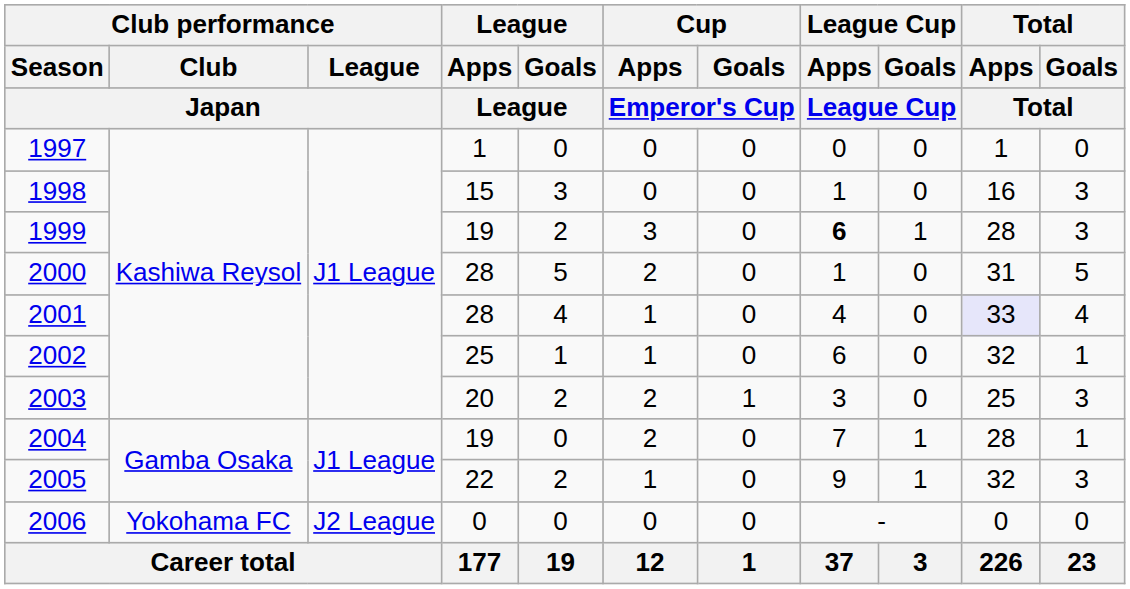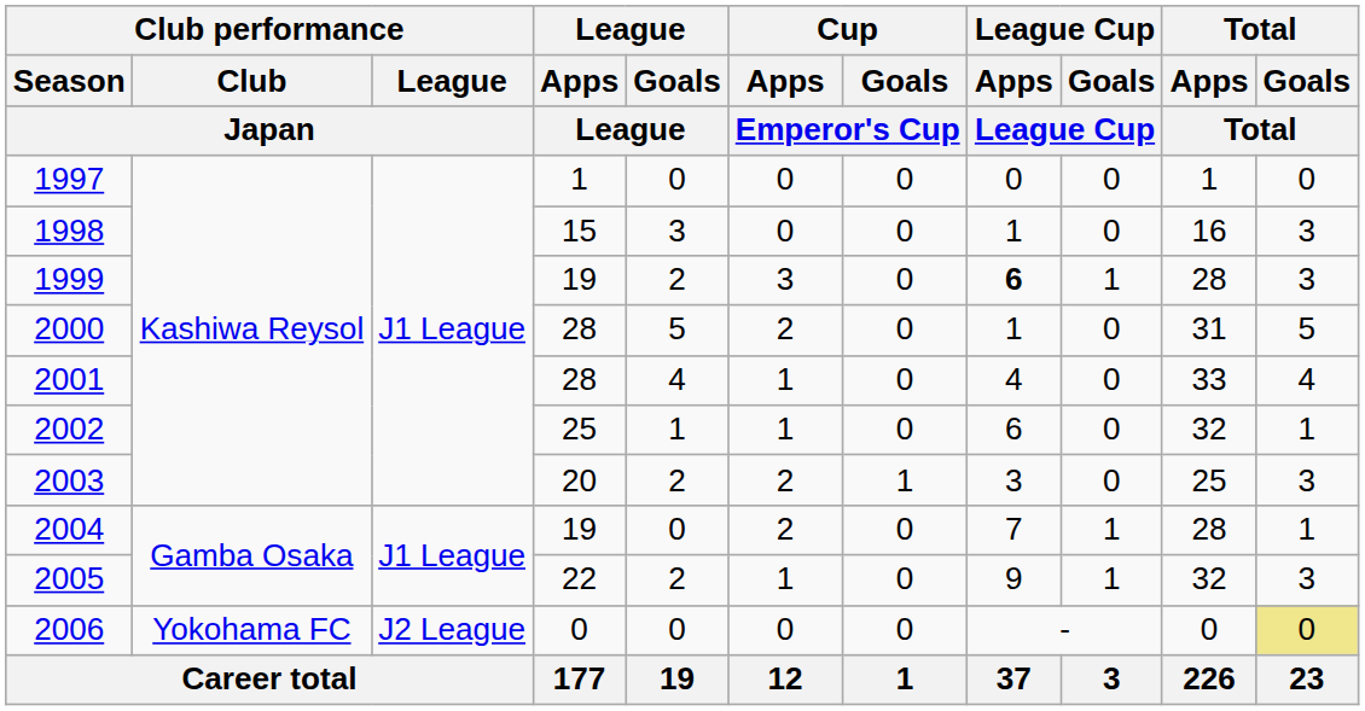2001 | Total / Apps / Total: lavender background -> no background
2006 | Total / Goals / Total: no background -> khaki background
